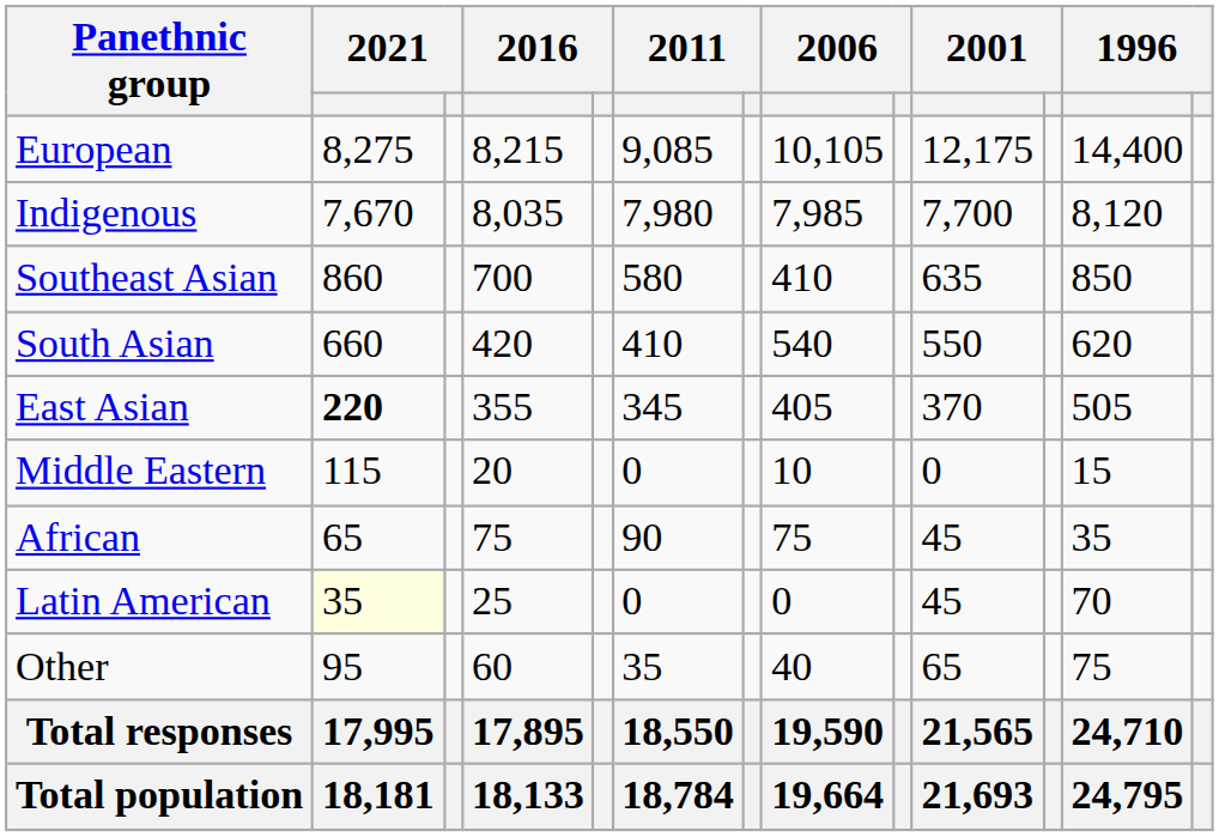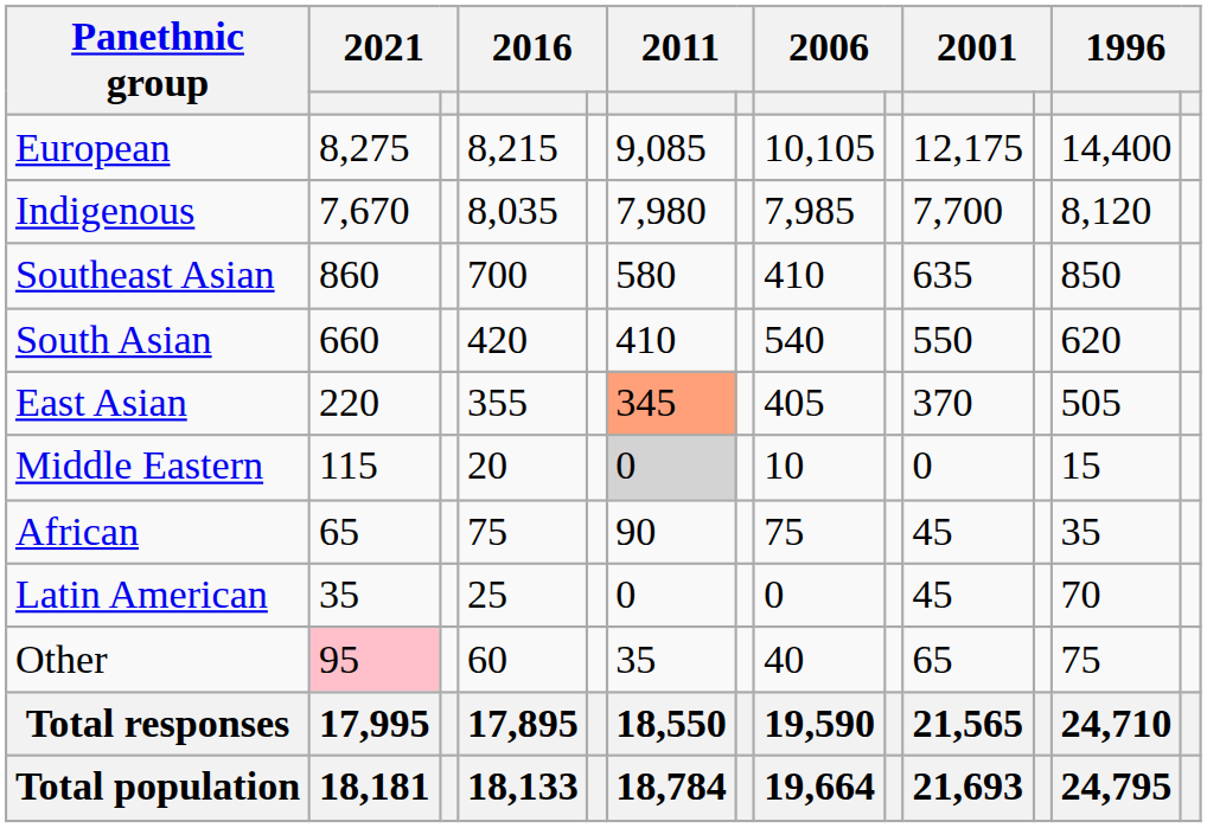East Asian | column 2: bold -> normal
East Asian | column 6: no background -> lightsalmon background
Middle Eastern | column 6: no background -> lightgrey background
Latin American | column 2: lightyellow background -> no background
Other | column 2: no background -> pink background
